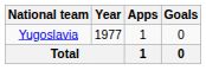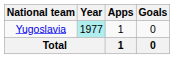Yugoslavia | Year: no background -> paleturquoise background
